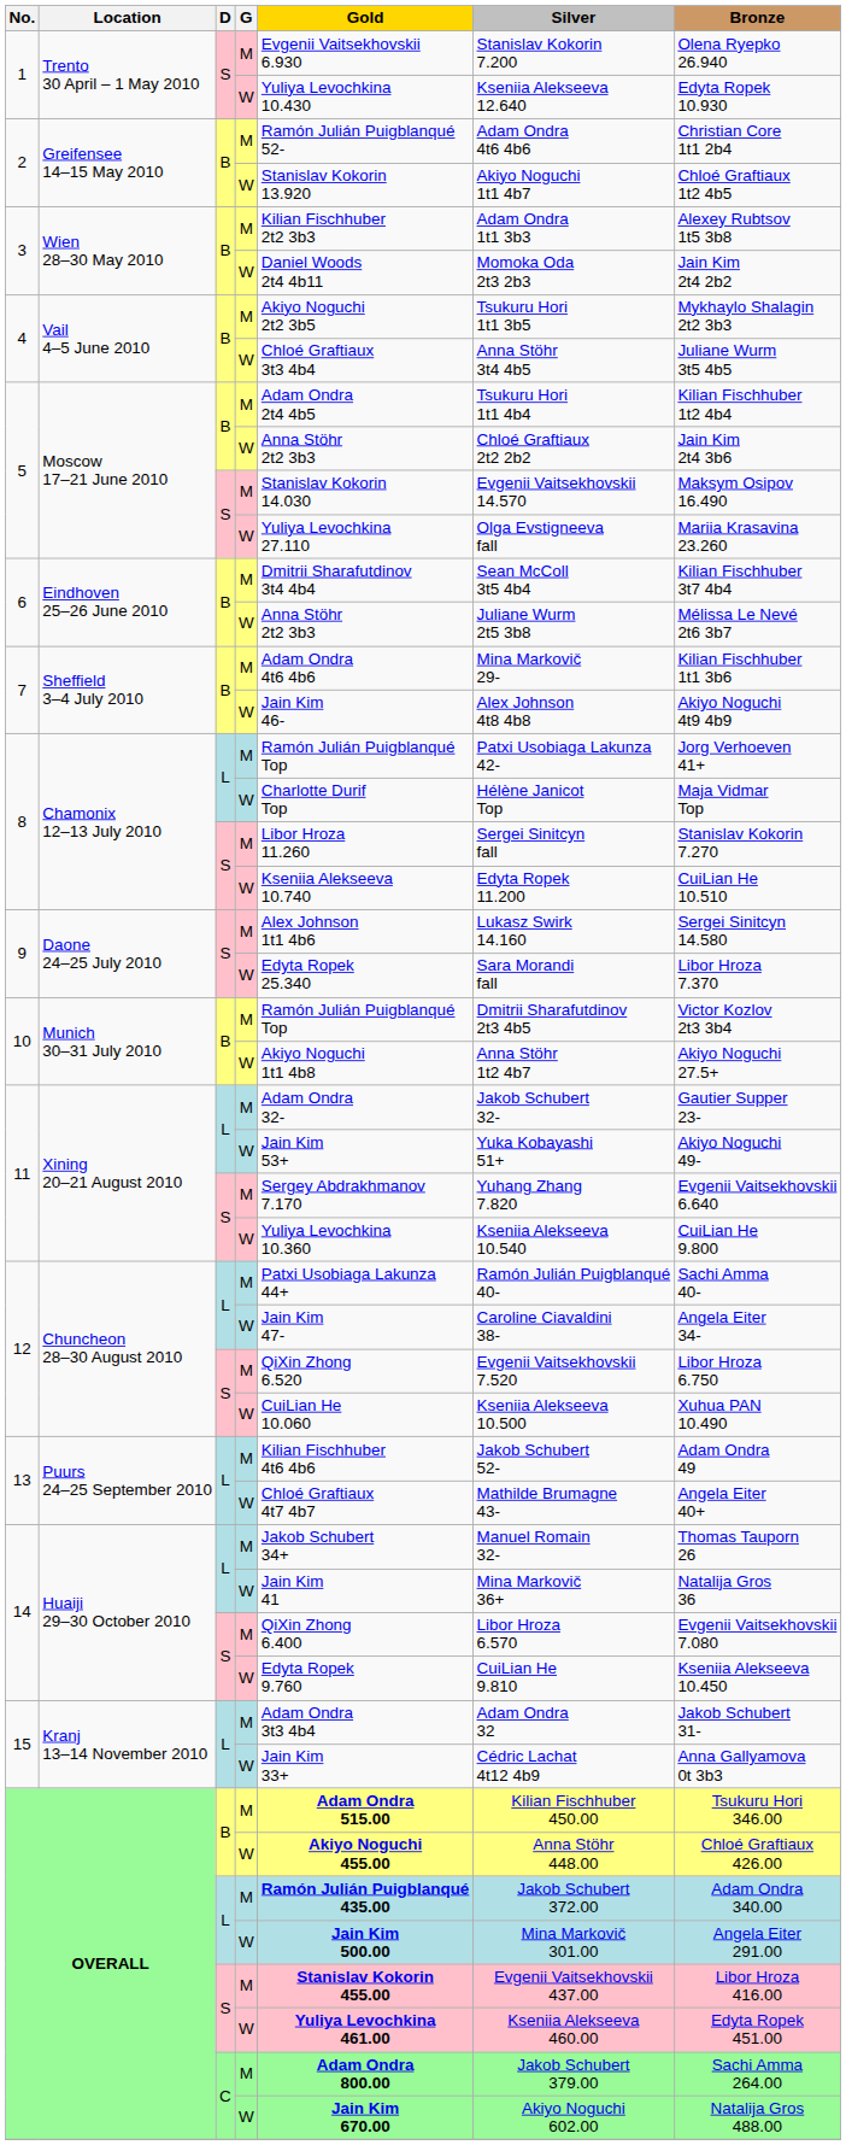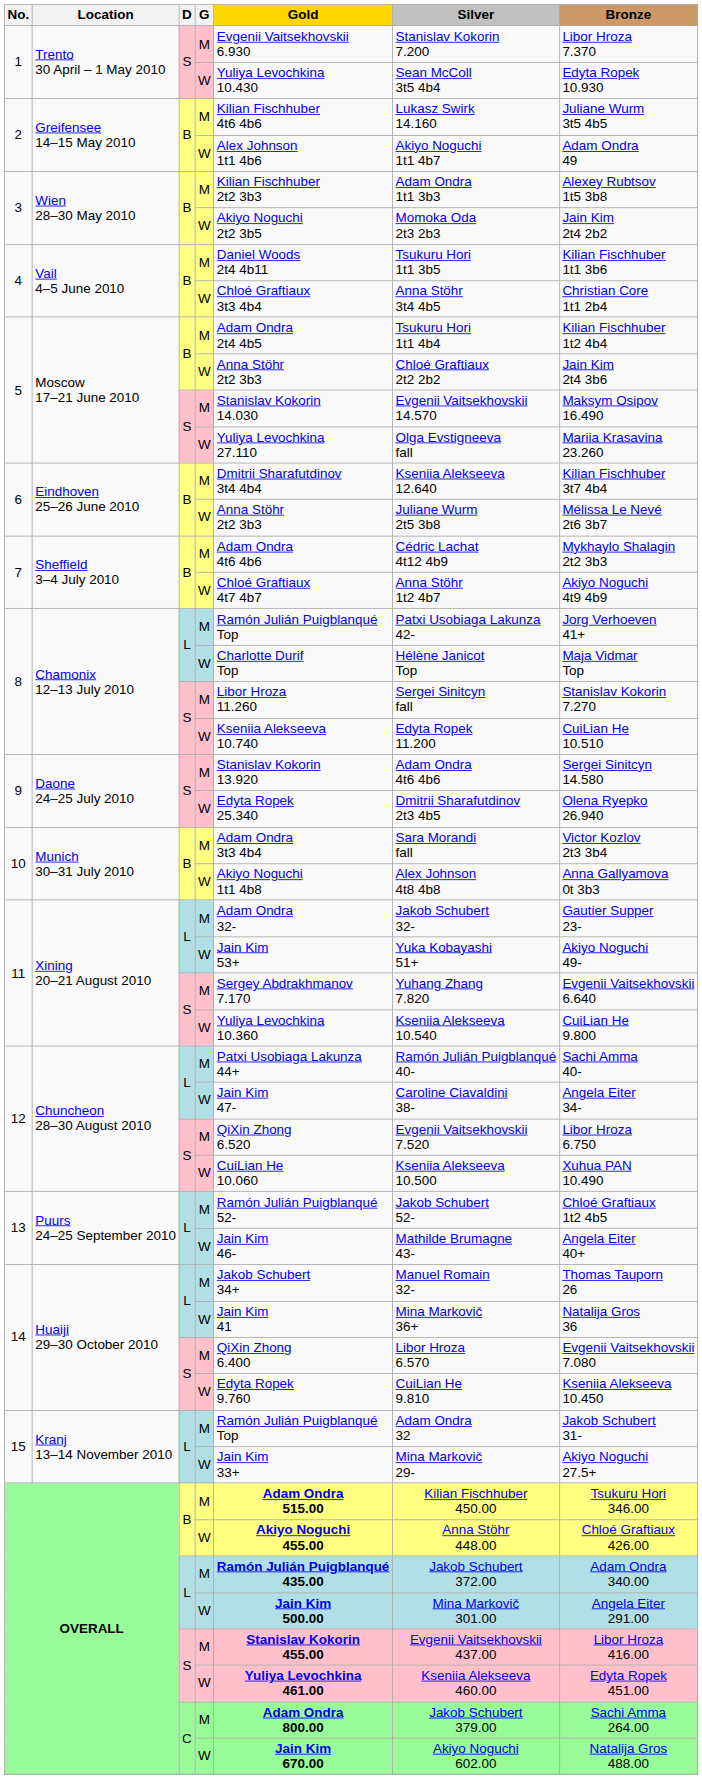1 / M | Bronze: Olena Ryepko 26.940 -> Libor Hroza 7.370
1 / W | Silver: Kseniia Alekseeva 12.640 -> Sean McColl 3t5 4b4
2 / M | Gold: Ramón Julián Puigblanqué 52- -> Kilian Fischhuber 4t6 4b6
2 / M | Silver: Adam Ondra 4t6 4b6 -> Lukasz Swirk 14.160
2 / M | Bronze: Christian Core 1t1 2b4 -> Juliane Wurm 3t5 4b5
2 / W | Gold: Stanislav Kokorin 13.920 -> Alex Johnson 1t1 4b6
2 / W | Bronze: Chloé Graftiaux 1t2 4b5 -> Adam Ondra 49
3 / W | Gold: Daniel Woods 2t4 4b11 -> Akiyo Noguchi 2t2 3b5
4 / M | Gold: Akiyo Noguchi 2t2 3b5 -> Daniel Woods 2t4 4b11
4 / M | Bronze: Mykhaylo Shalagin 2t2 3b3 -> Kilian Fischhuber 1t1 3b6
4 / W | Bronze: Juliane Wurm 3t5 4b5 -> Christian Core 1t1 2b4
6 / M | Silver: Sean McColl 3t5 4b4 -> Kseniia Alekseeva 12.640
7 / M | Silver: Mina Markovič 29- -> Cédric Lachat 4t12 4b9
7 / M | Bronze: Kilian Fischhuber 1t1 3b6 -> Mykhaylo Shalagin 2t2 3b3
7 / W | Gold: Jain Kim 46- -> Chloé Graftiaux 4t7 4b7
7 / W | Silver: Alex Johnson 4t8 4b8 -> Anna Stöhr 1t2 4b7
9 / M | Gold: Alex Johnson 1t1 4b6 -> Stanislav Kokorin 13.920
9 / M | Silver: Lukasz Swirk 14.160 -> Adam Ondra 4t6 4b6
9 / W | Silver: Sara Morandi fall -> Dmitrii Sharafutdinov 2t3 4b5
9 / W | Bronze: Libor Hroza 7.370 -> Olena Ryepko 26.940
10 / M | Gold: Ramón Julián Puigblanqué Top -> Adam Ondra 3t3 4b4
10 / M | Silver: Dmitrii Sharafutdinov 2t3 4b5 -> Sara Morandi fall
10 / W | Silver: Anna Stöhr 1t2 4b7 -> Alex Johnson 4t8 4b8
10 / W | Bronze: Akiyo Noguchi 27.5+ -> Anna Gallyamova 0t 3b3
13 / M | Gold: Kilian Fischhuber 4t6 4b6 -> Ramón Julián Puigblanqué 52-
13 / M | Bronze: Adam Ondra 49 -> Chloé Graftiaux 1t2 4b5
13 / W | Gold: Chloé Graftiaux 4t7 4b7 -> Jain Kim 46-
15 / M | Gold: Adam Ondra 3t3 4b4 -> Ramón Julián Puigblanqué Top
15 / W | Silver: Cédric Lachat 4t12 4b9 -> Mina Markovič 29-
15 / W | Bronze: Anna Gallyamova 0t 3b3 -> Akiyo Noguchi 27.5+
